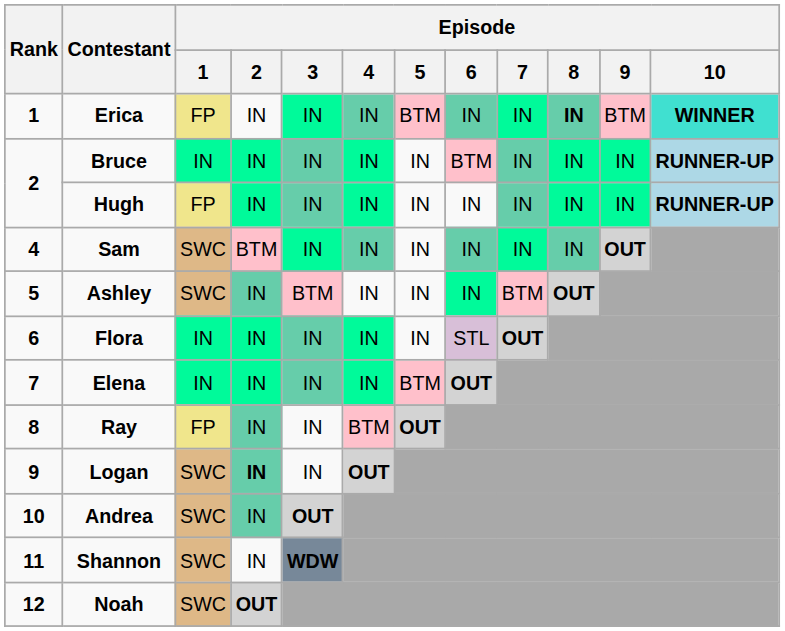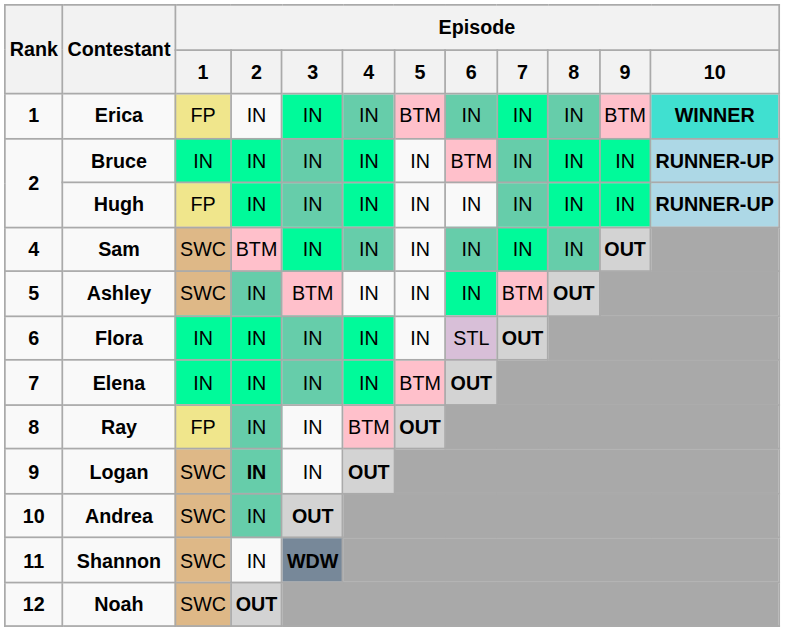Erica | Episode / 8: bold -> normal
